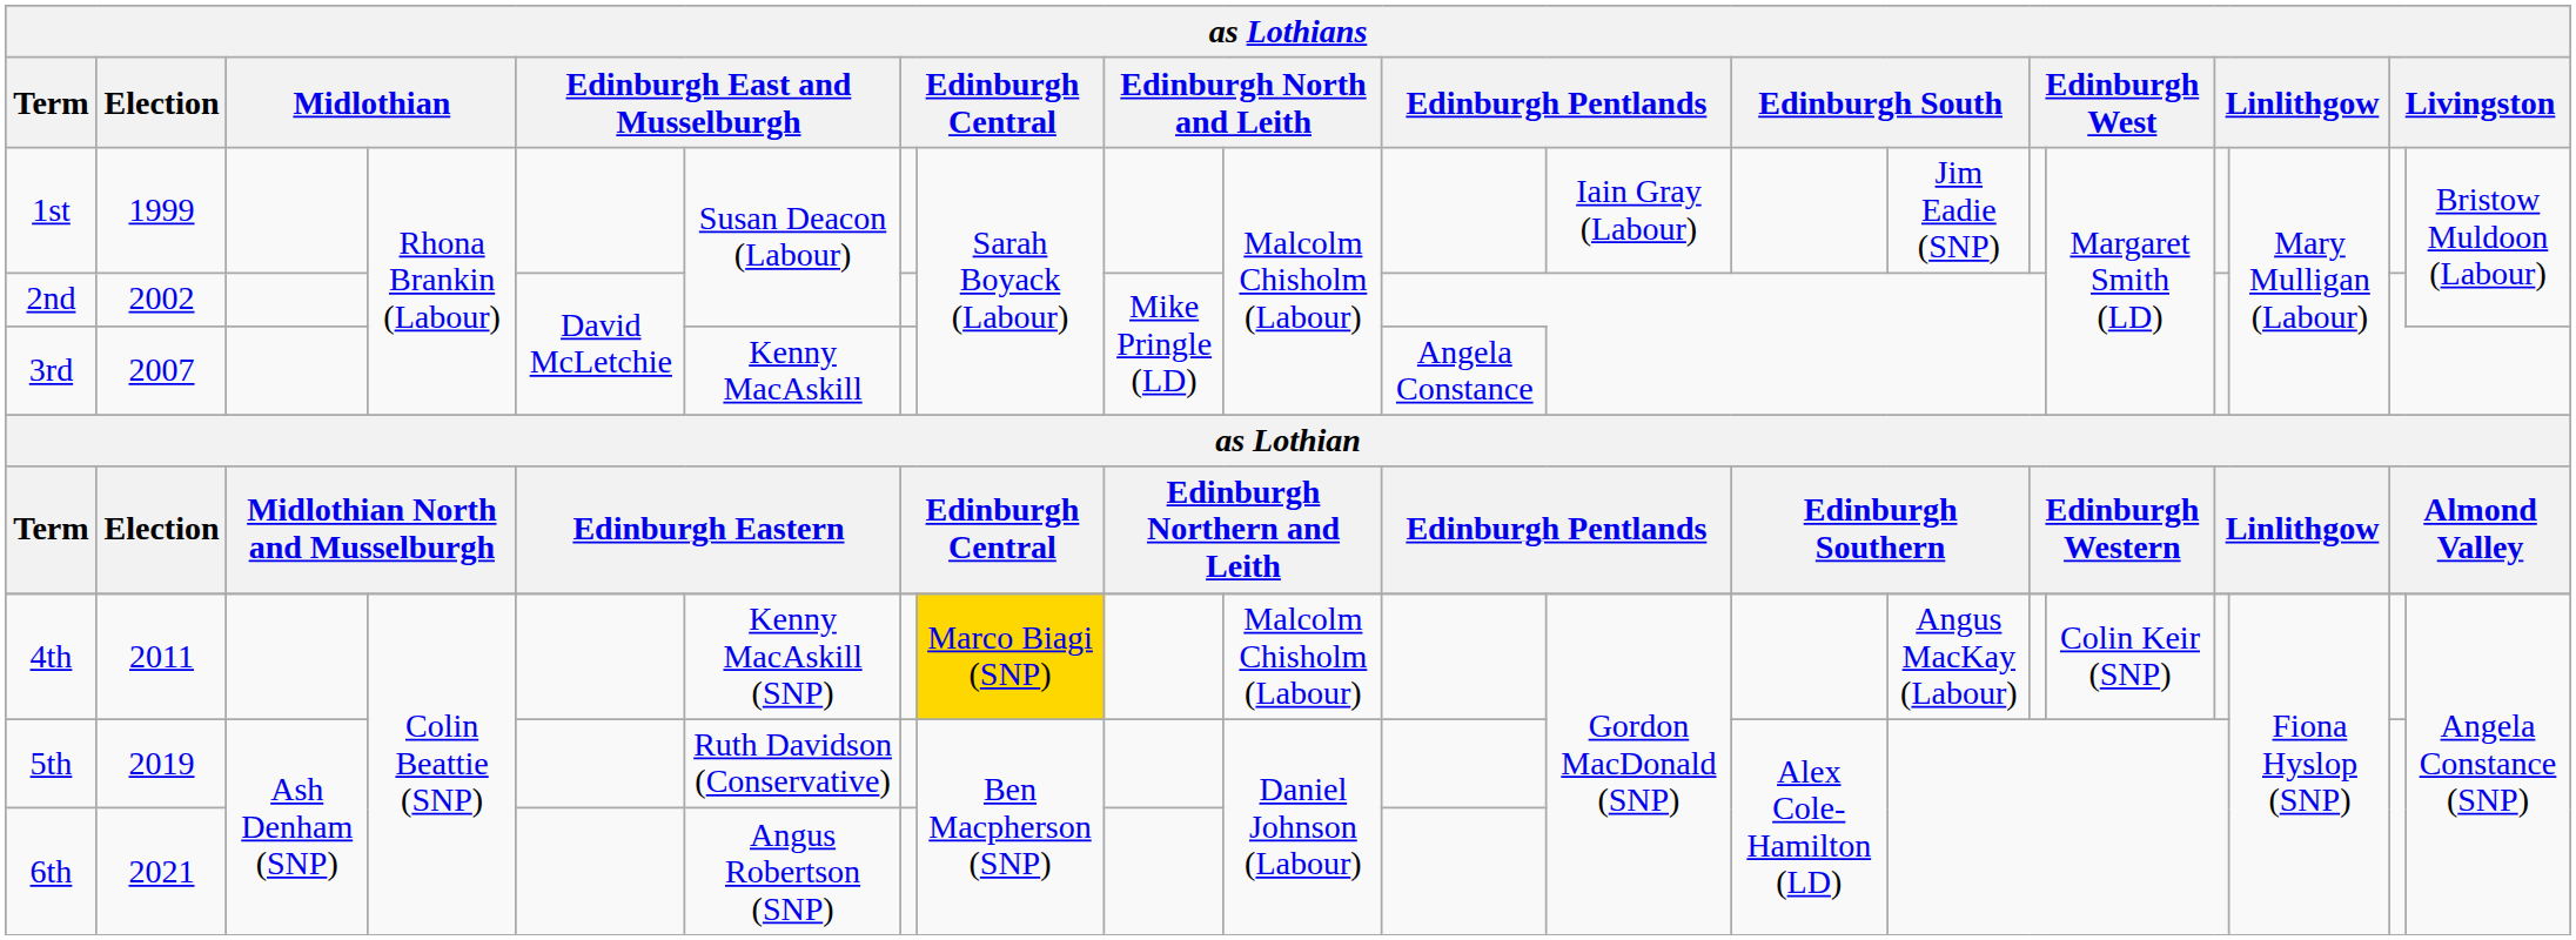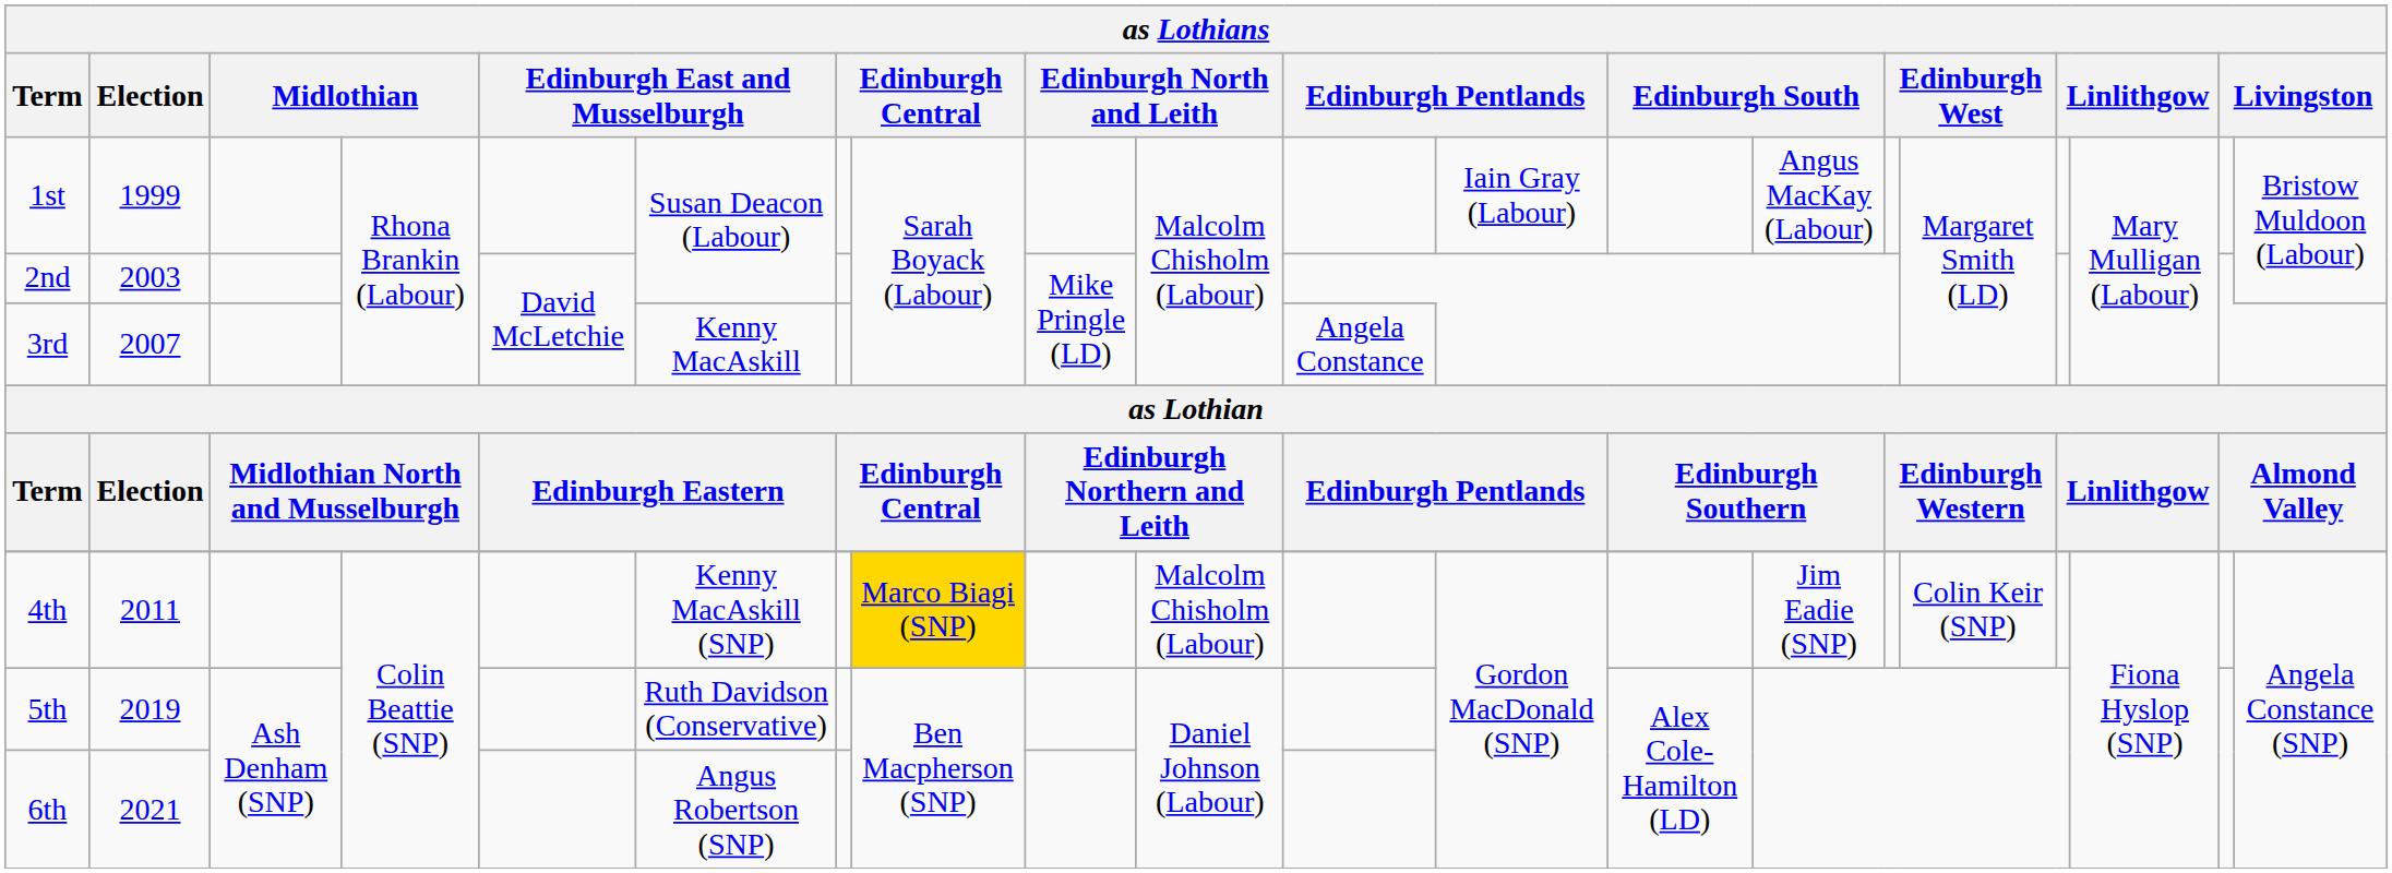1st | column 14: Jim Eadie (SNP) -> Angus MacKay (Labour)
2nd | Election: 2002 -> 2003
4th | column 14: Angus MacKay (Labour) -> Jim Eadie (SNP)
